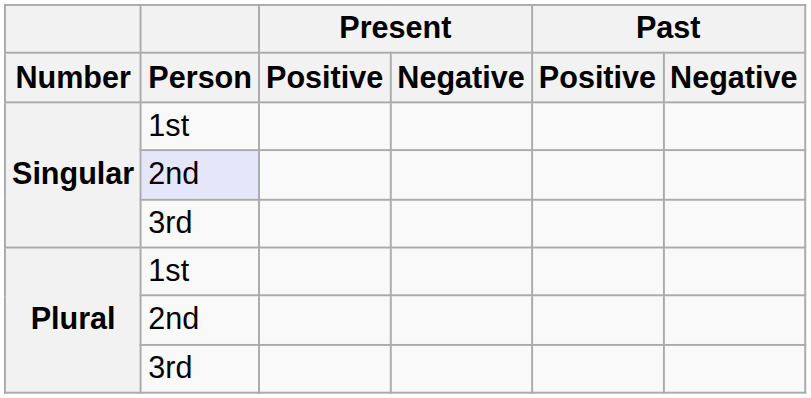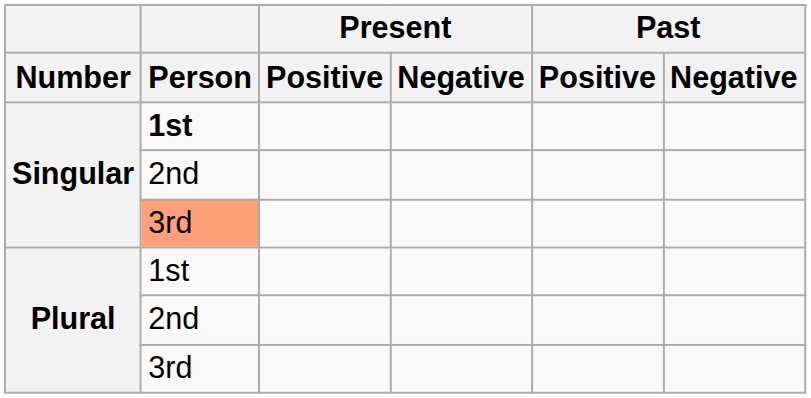Singular / 1st | Person: normal -> bold
Singular / 2nd | Person: lavender background -> no background
Singular / 3rd | Person: no background -> lightsalmon background
